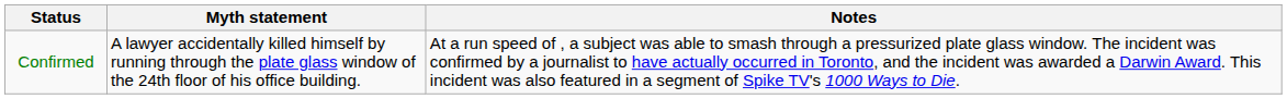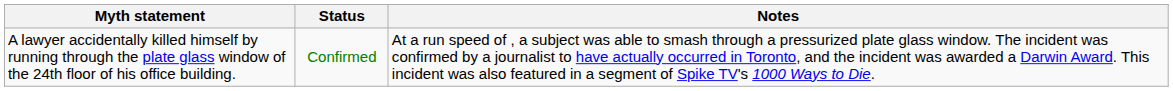columns swapped: Myth statement <-> Status
